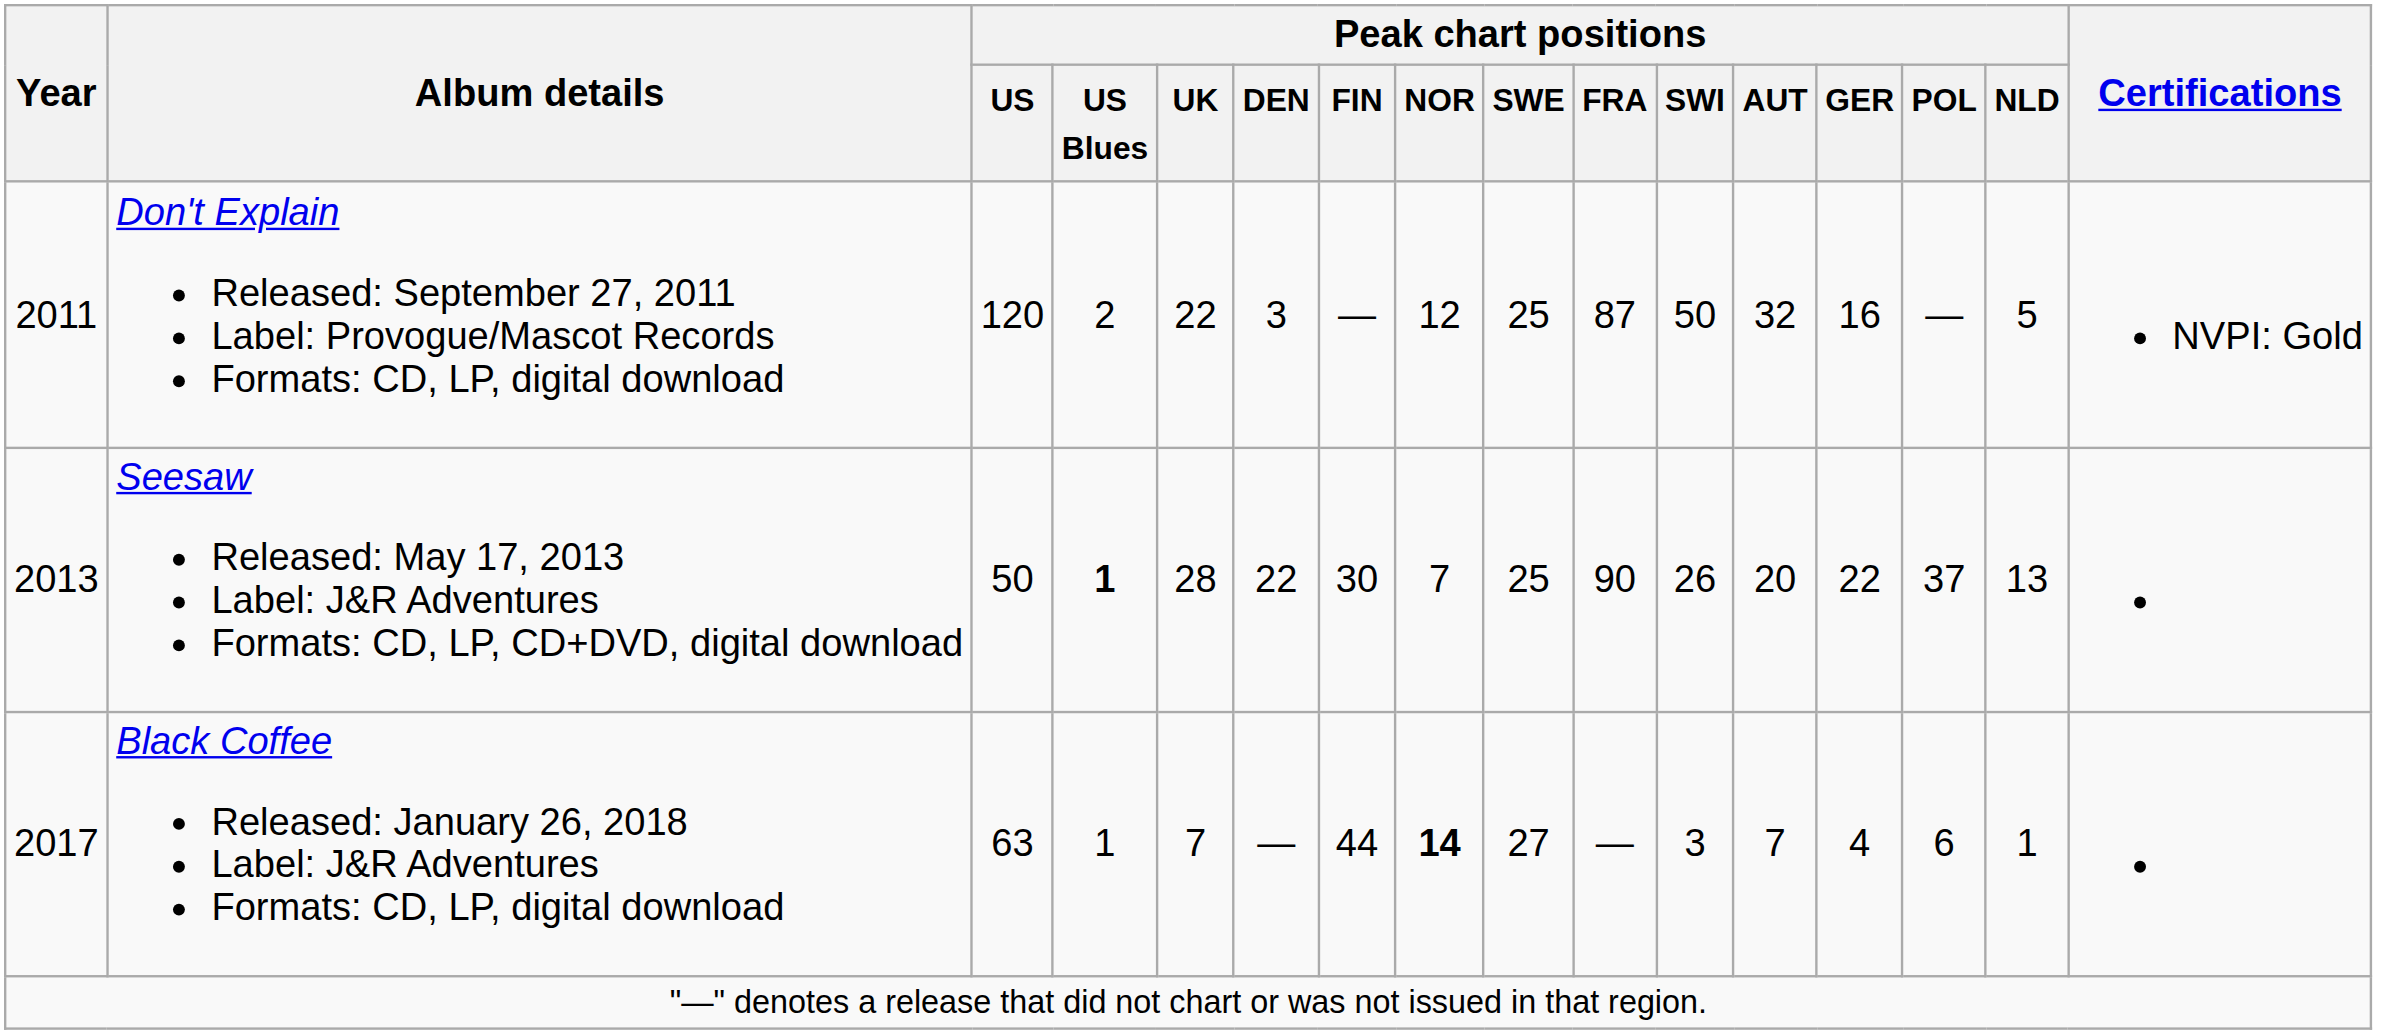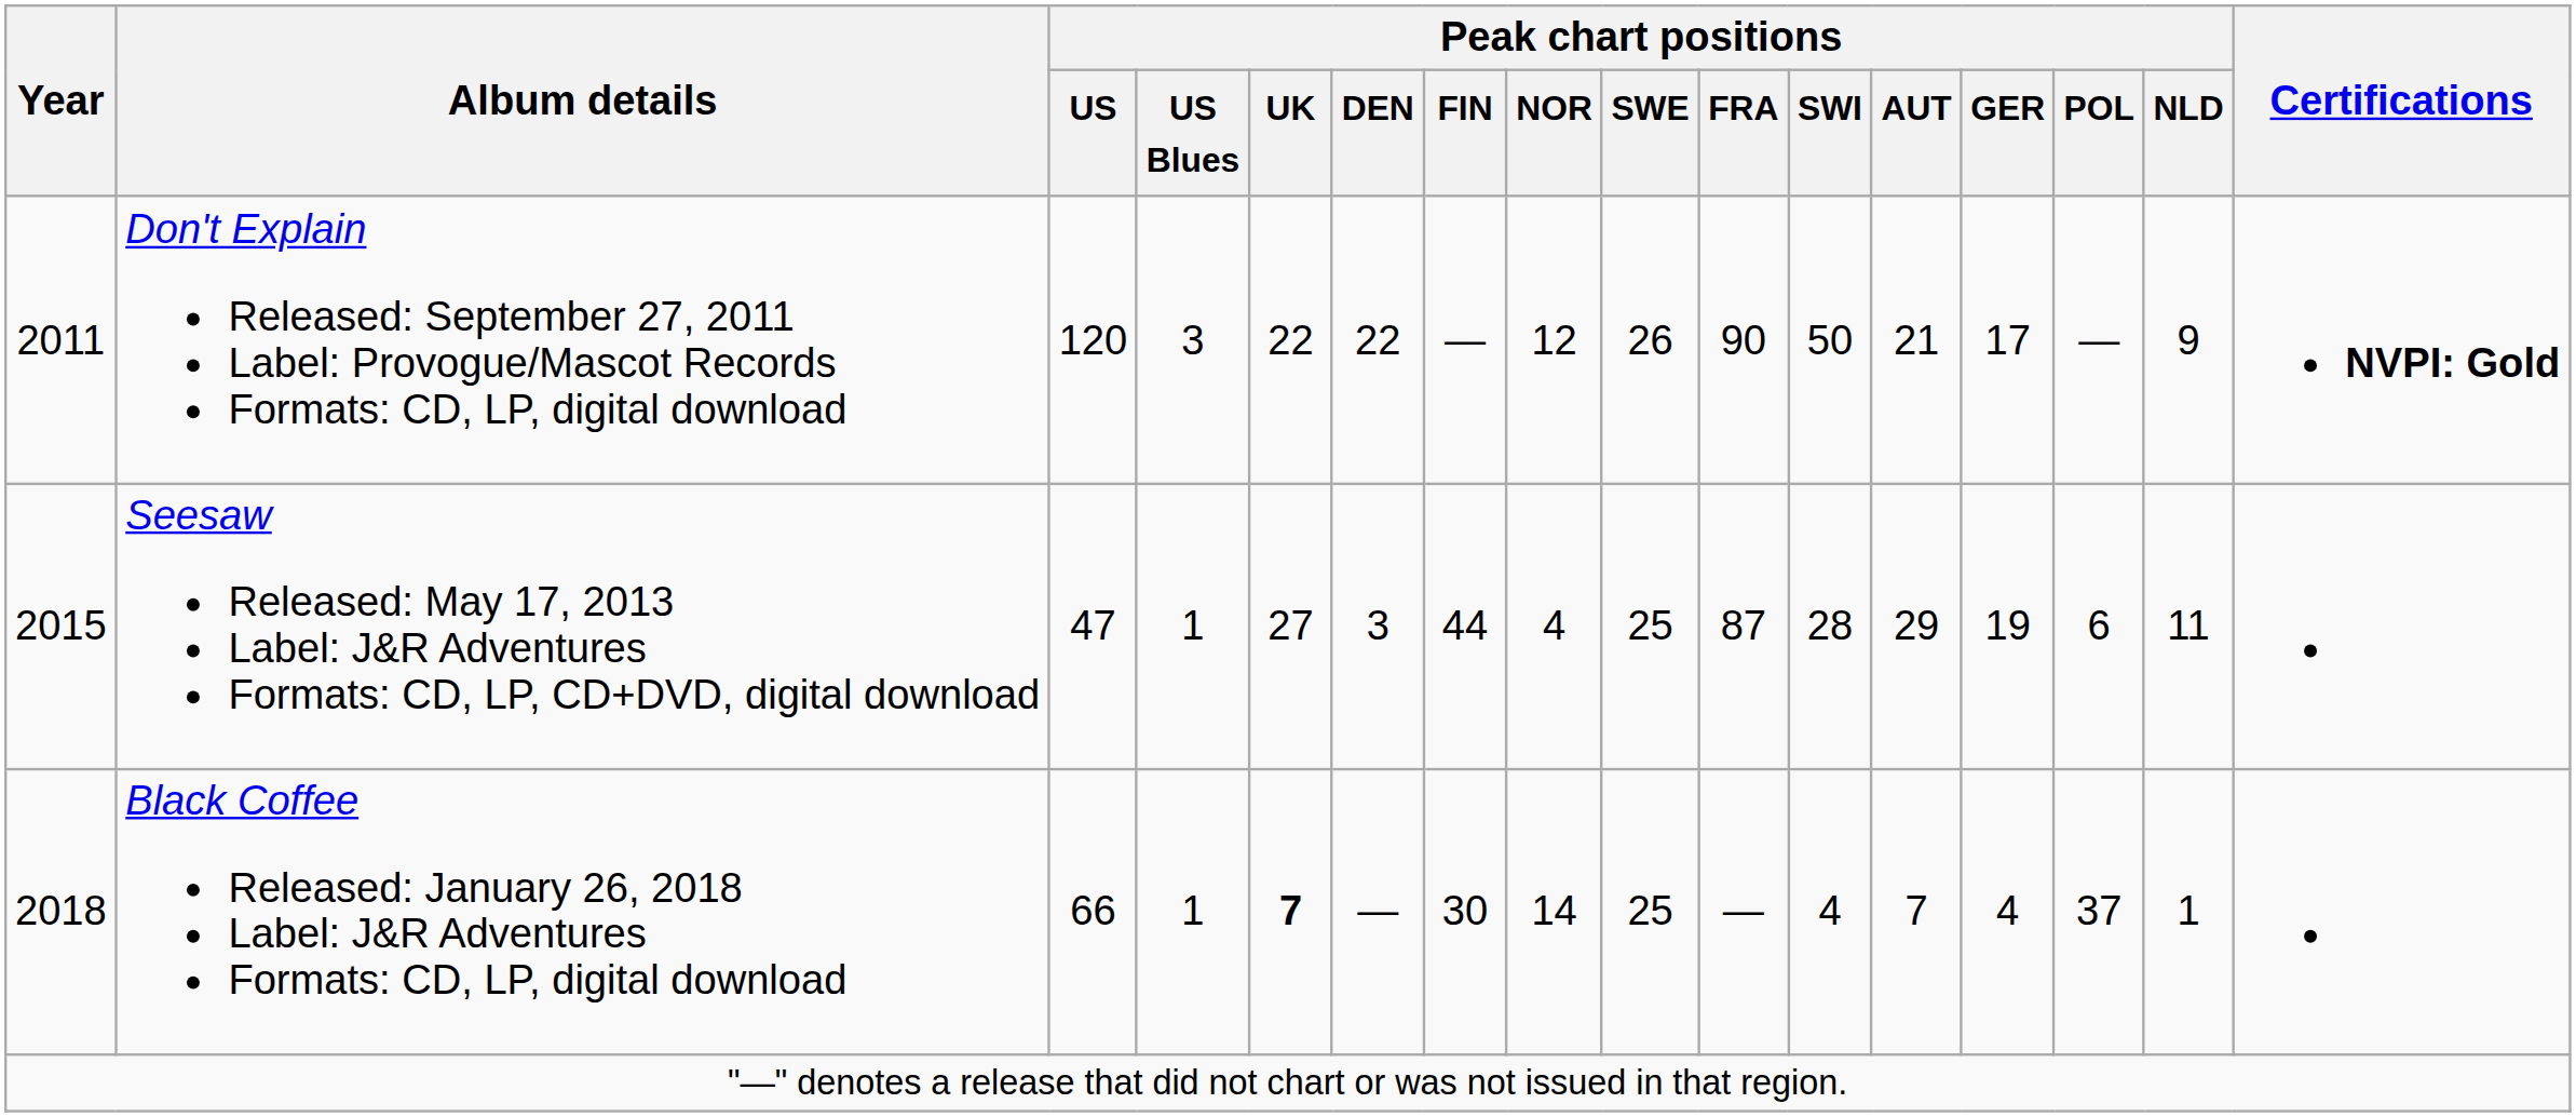row 3 | Peak chart positions / US Blues: 2 -> 3
row 3 | Peak chart positions / DEN: 3 -> 22
row 3 | Peak chart positions / SWE: 25 -> 26
row 3 | Peak chart positions / FRA: 87 -> 90
row 3 | Peak chart positions / AUT: 32 -> 21
row 3 | Peak chart positions / GER: 16 -> 17
row 3 | Peak chart positions / NLD: 5 -> 9
row 3 | Certifications: normal -> bold
row 4 | Year: 2013 -> 2015
row 4 | Peak chart positions / US: 50 -> 47
row 4 | Peak chart positions / US Blues: bold -> normal
row 4 | Peak chart positions / UK: 28 -> 27
row 4 | Peak chart positions / DEN: 22 -> 3
row 4 | Peak chart positions / FIN: 30 -> 44
row 4 | Peak chart positions / NOR: 7 -> 4
row 4 | Peak chart positions / FRA: 90 -> 87
row 4 | Peak chart positions / SWI: 26 -> 28
row 4 | Peak chart positions / AUT: 20 -> 29
row 4 | Peak chart positions / GER: 22 -> 19
row 4 | Peak chart positions / POL: 37 -> 6
row 4 | Peak chart positions / NLD: 13 -> 11
row 5 | Year: 2017 -> 2018
row 5 | Peak chart positions / US: 63 -> 66
row 5 | Peak chart positions / UK: normal -> bold
row 5 | Peak chart positions / FIN: 44 -> 30
row 5 | Peak chart positions / NOR: bold -> normal
row 5 | Peak chart positions / SWE: 27 -> 25
row 5 | Peak chart positions / SWI: 3 -> 4
row 5 | Peak chart positions / POL: 6 -> 37
